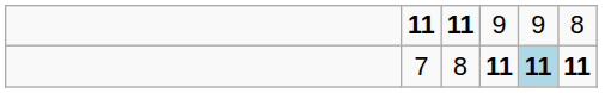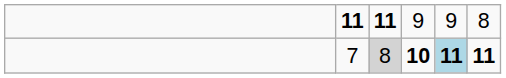row 2 | column 3: no background -> lightgrey background
row 2 | column 4: 11 -> 10
